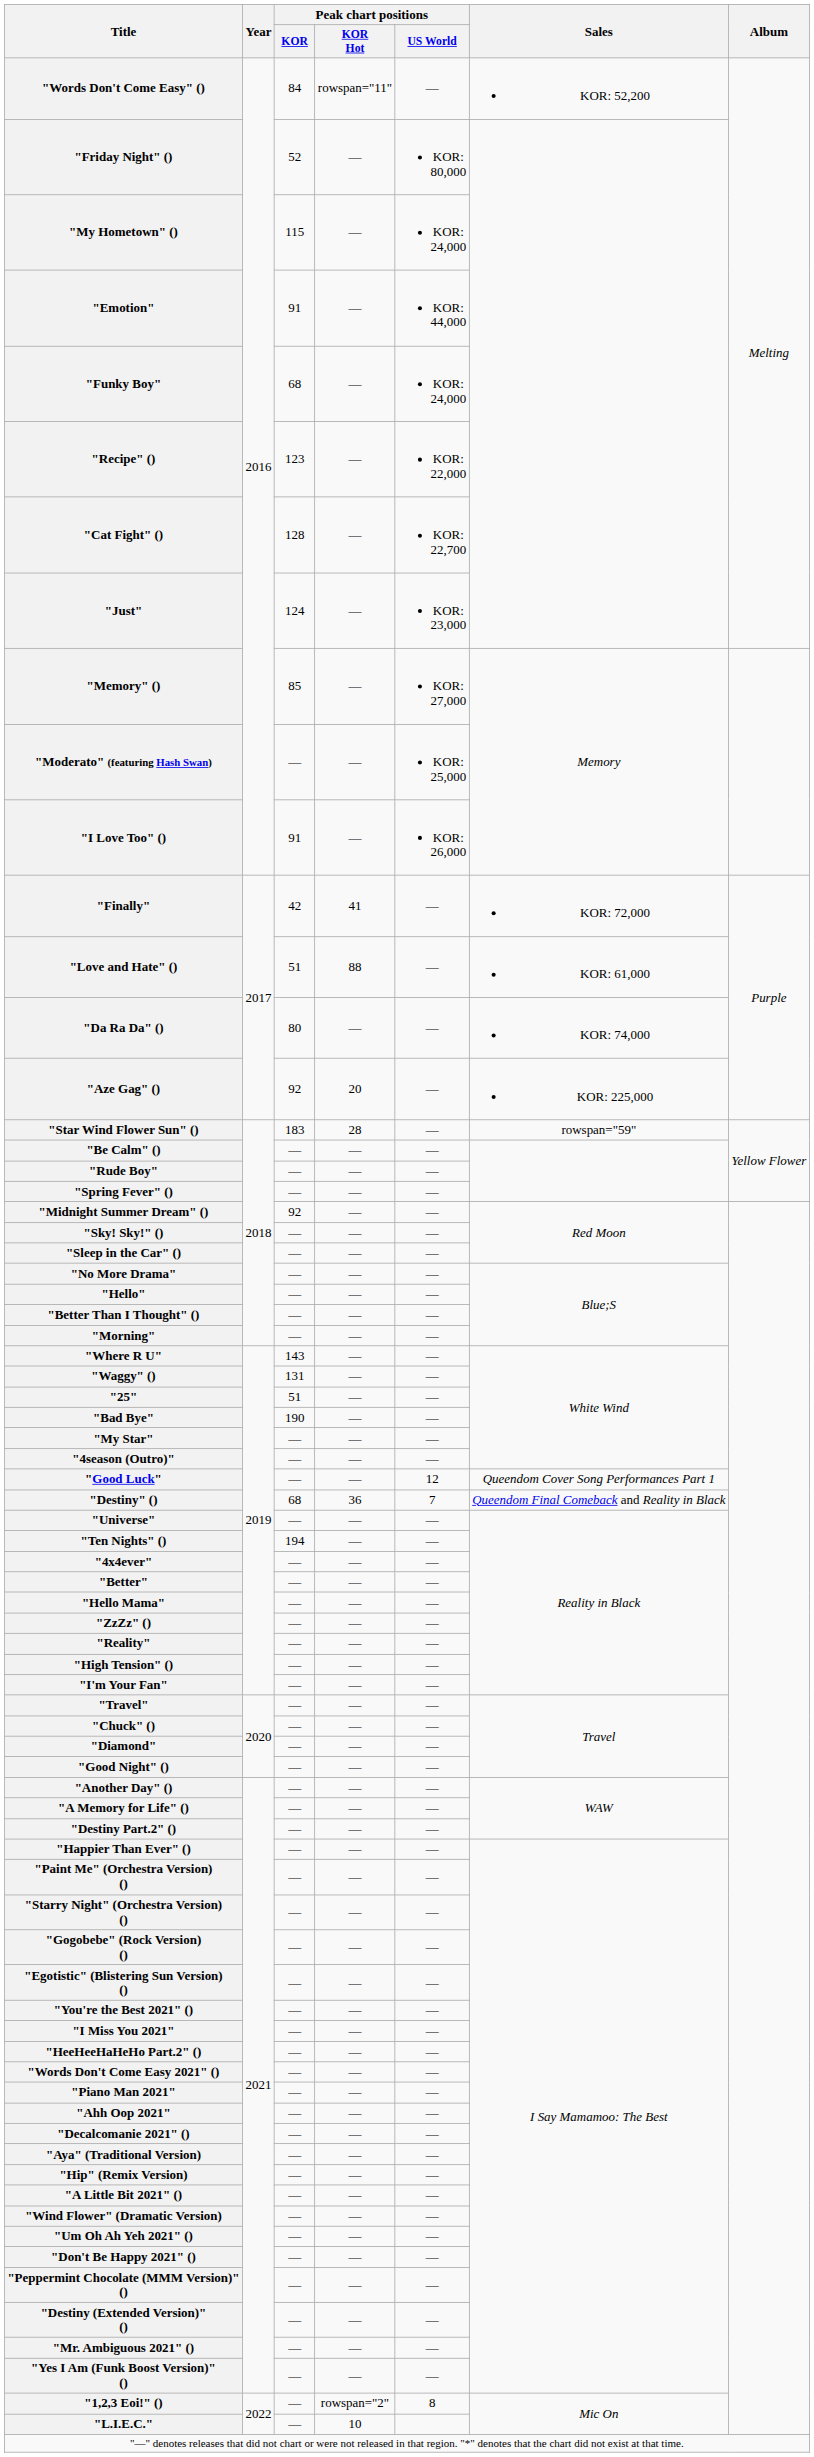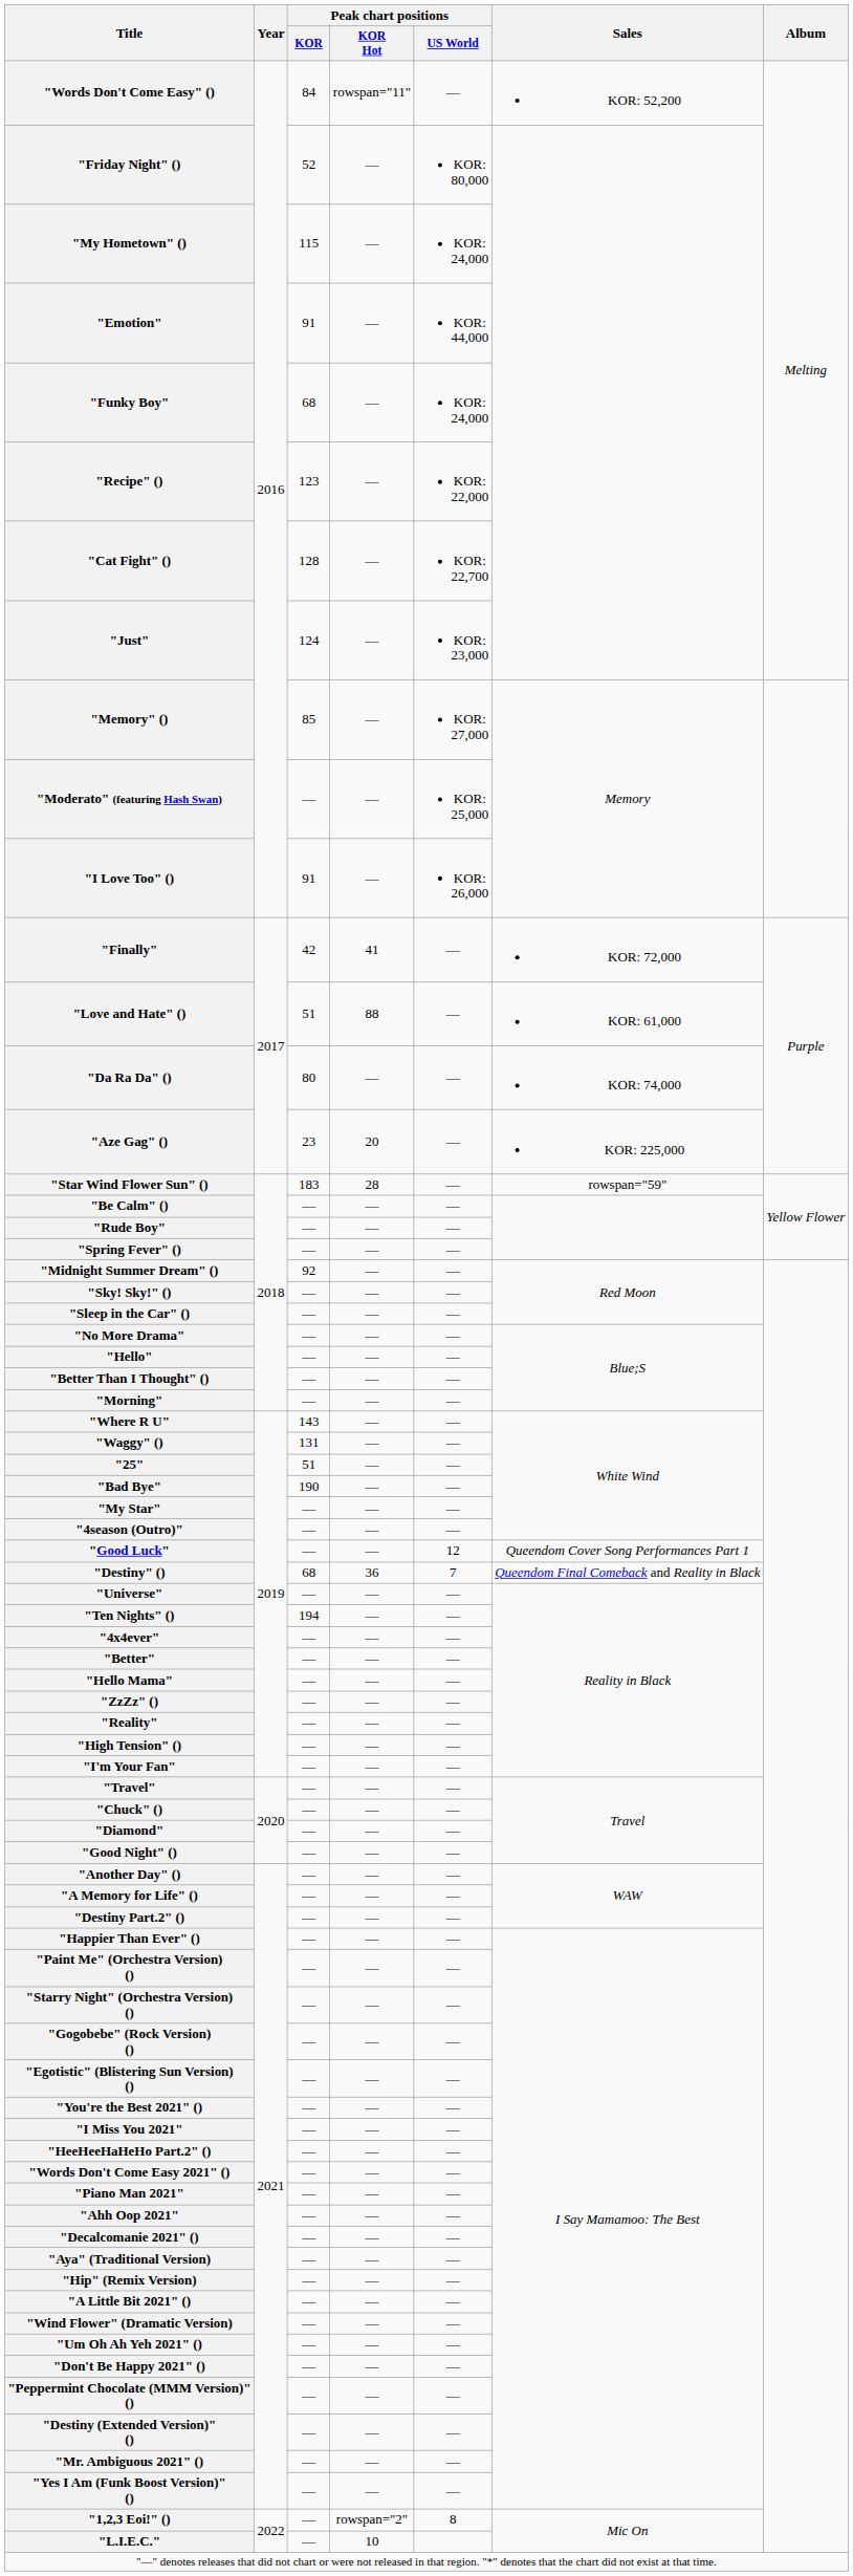"Aze Gag" () | Peak chart positions / KOR: 92 -> 23
